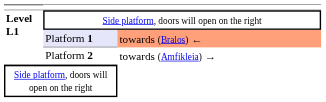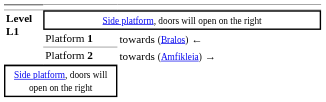towards (Bralos) ← | column 2: lavender background -> no background
towards (Bralos) ← | column 3: lightsalmon background -> no background
